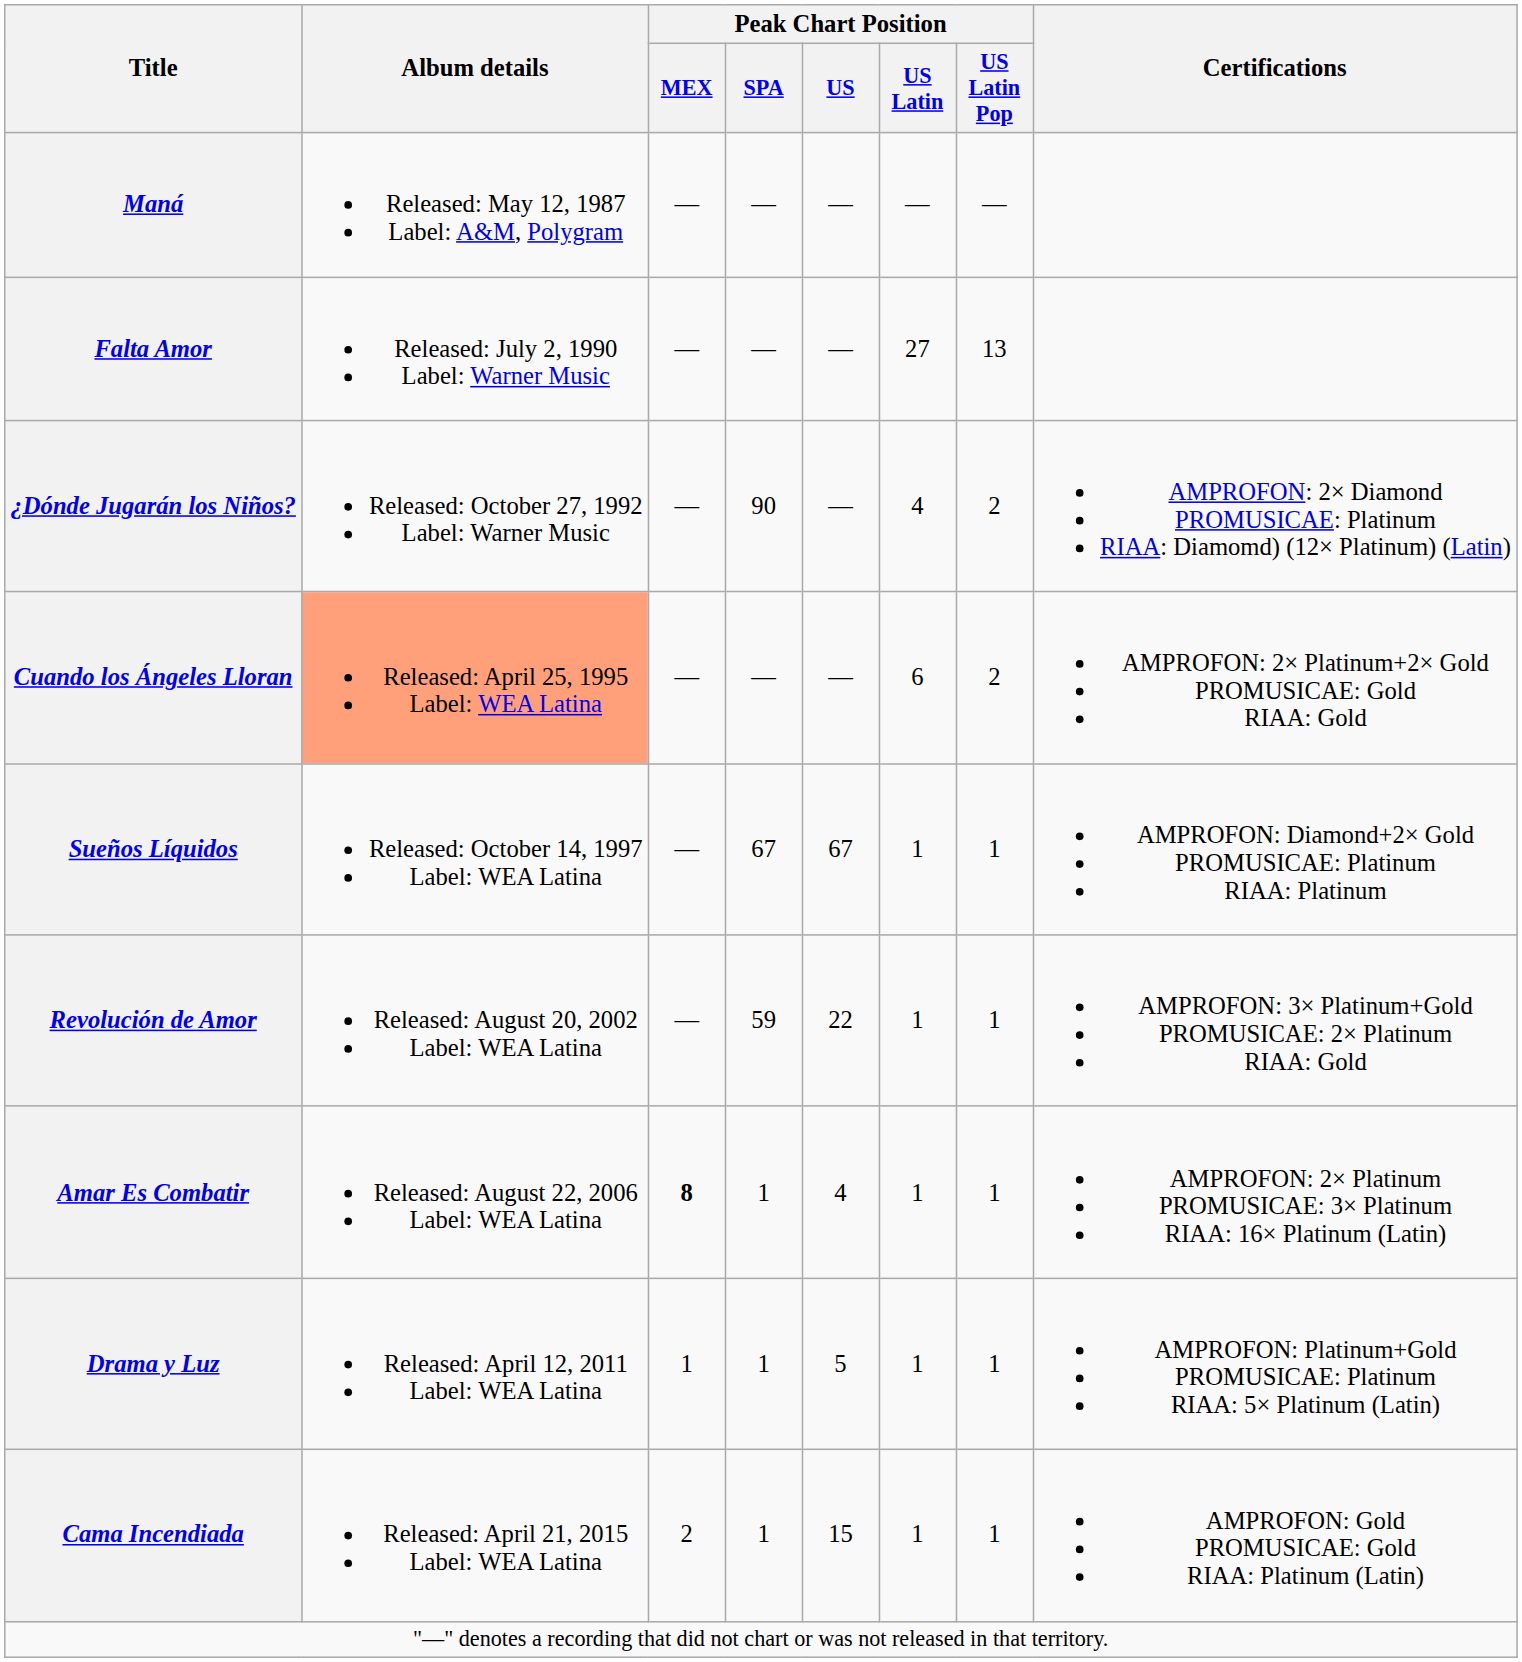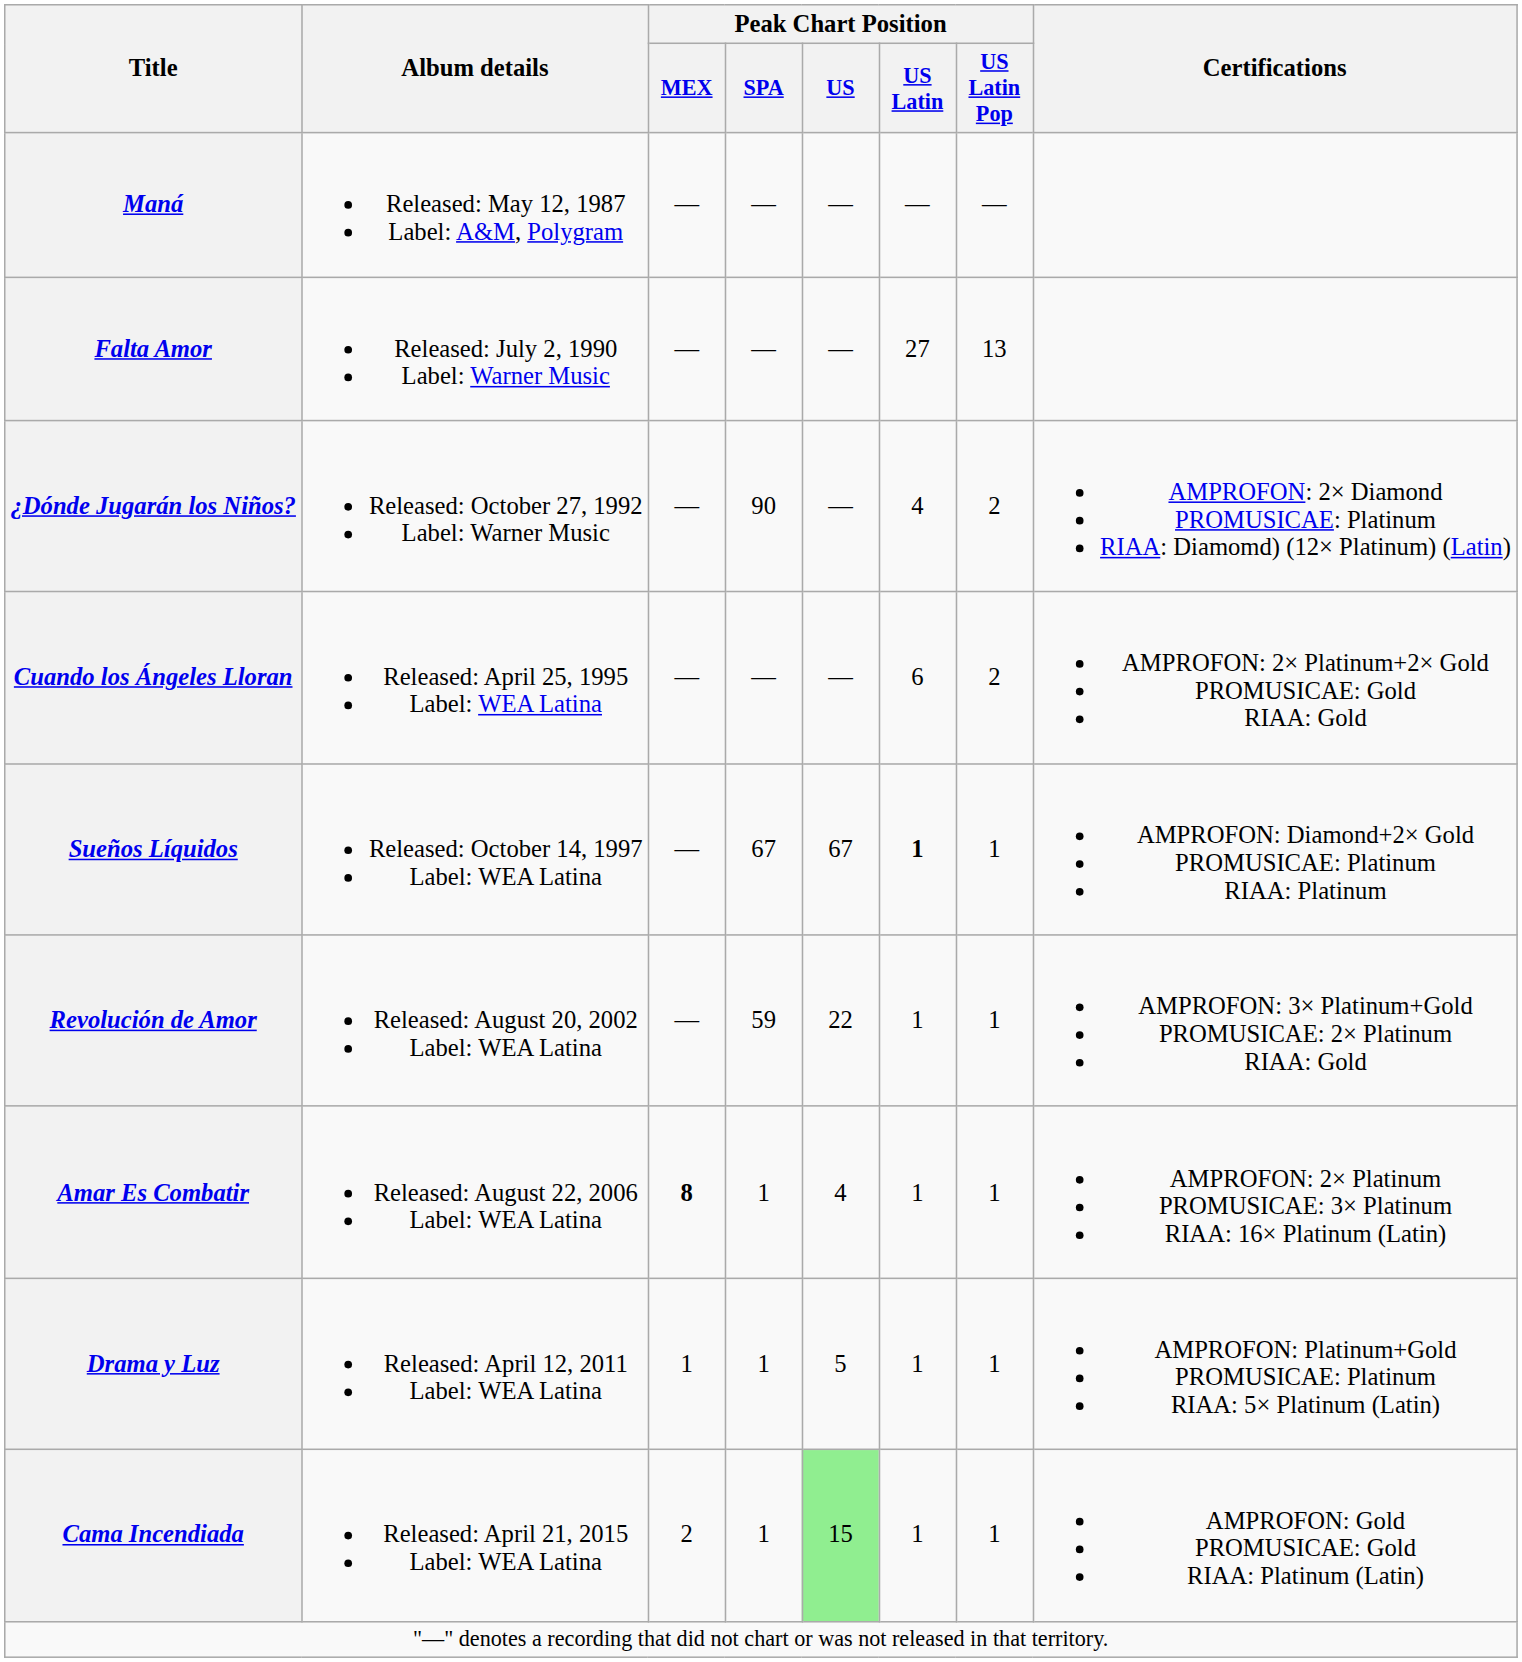Cuando los Ángeles Lloran | Album details: lightsalmon background -> no background
Sueños Líquidos | Peak Chart Position / US Latin: normal -> bold
Cama Incendiada | Peak Chart Position / US: no background -> lightgreen background
